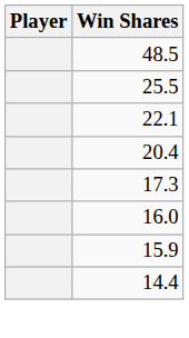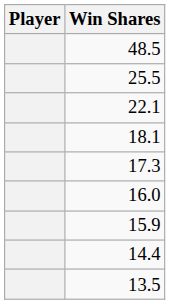- row: 20.4
+ row: 18.1
+ row: 13.5
